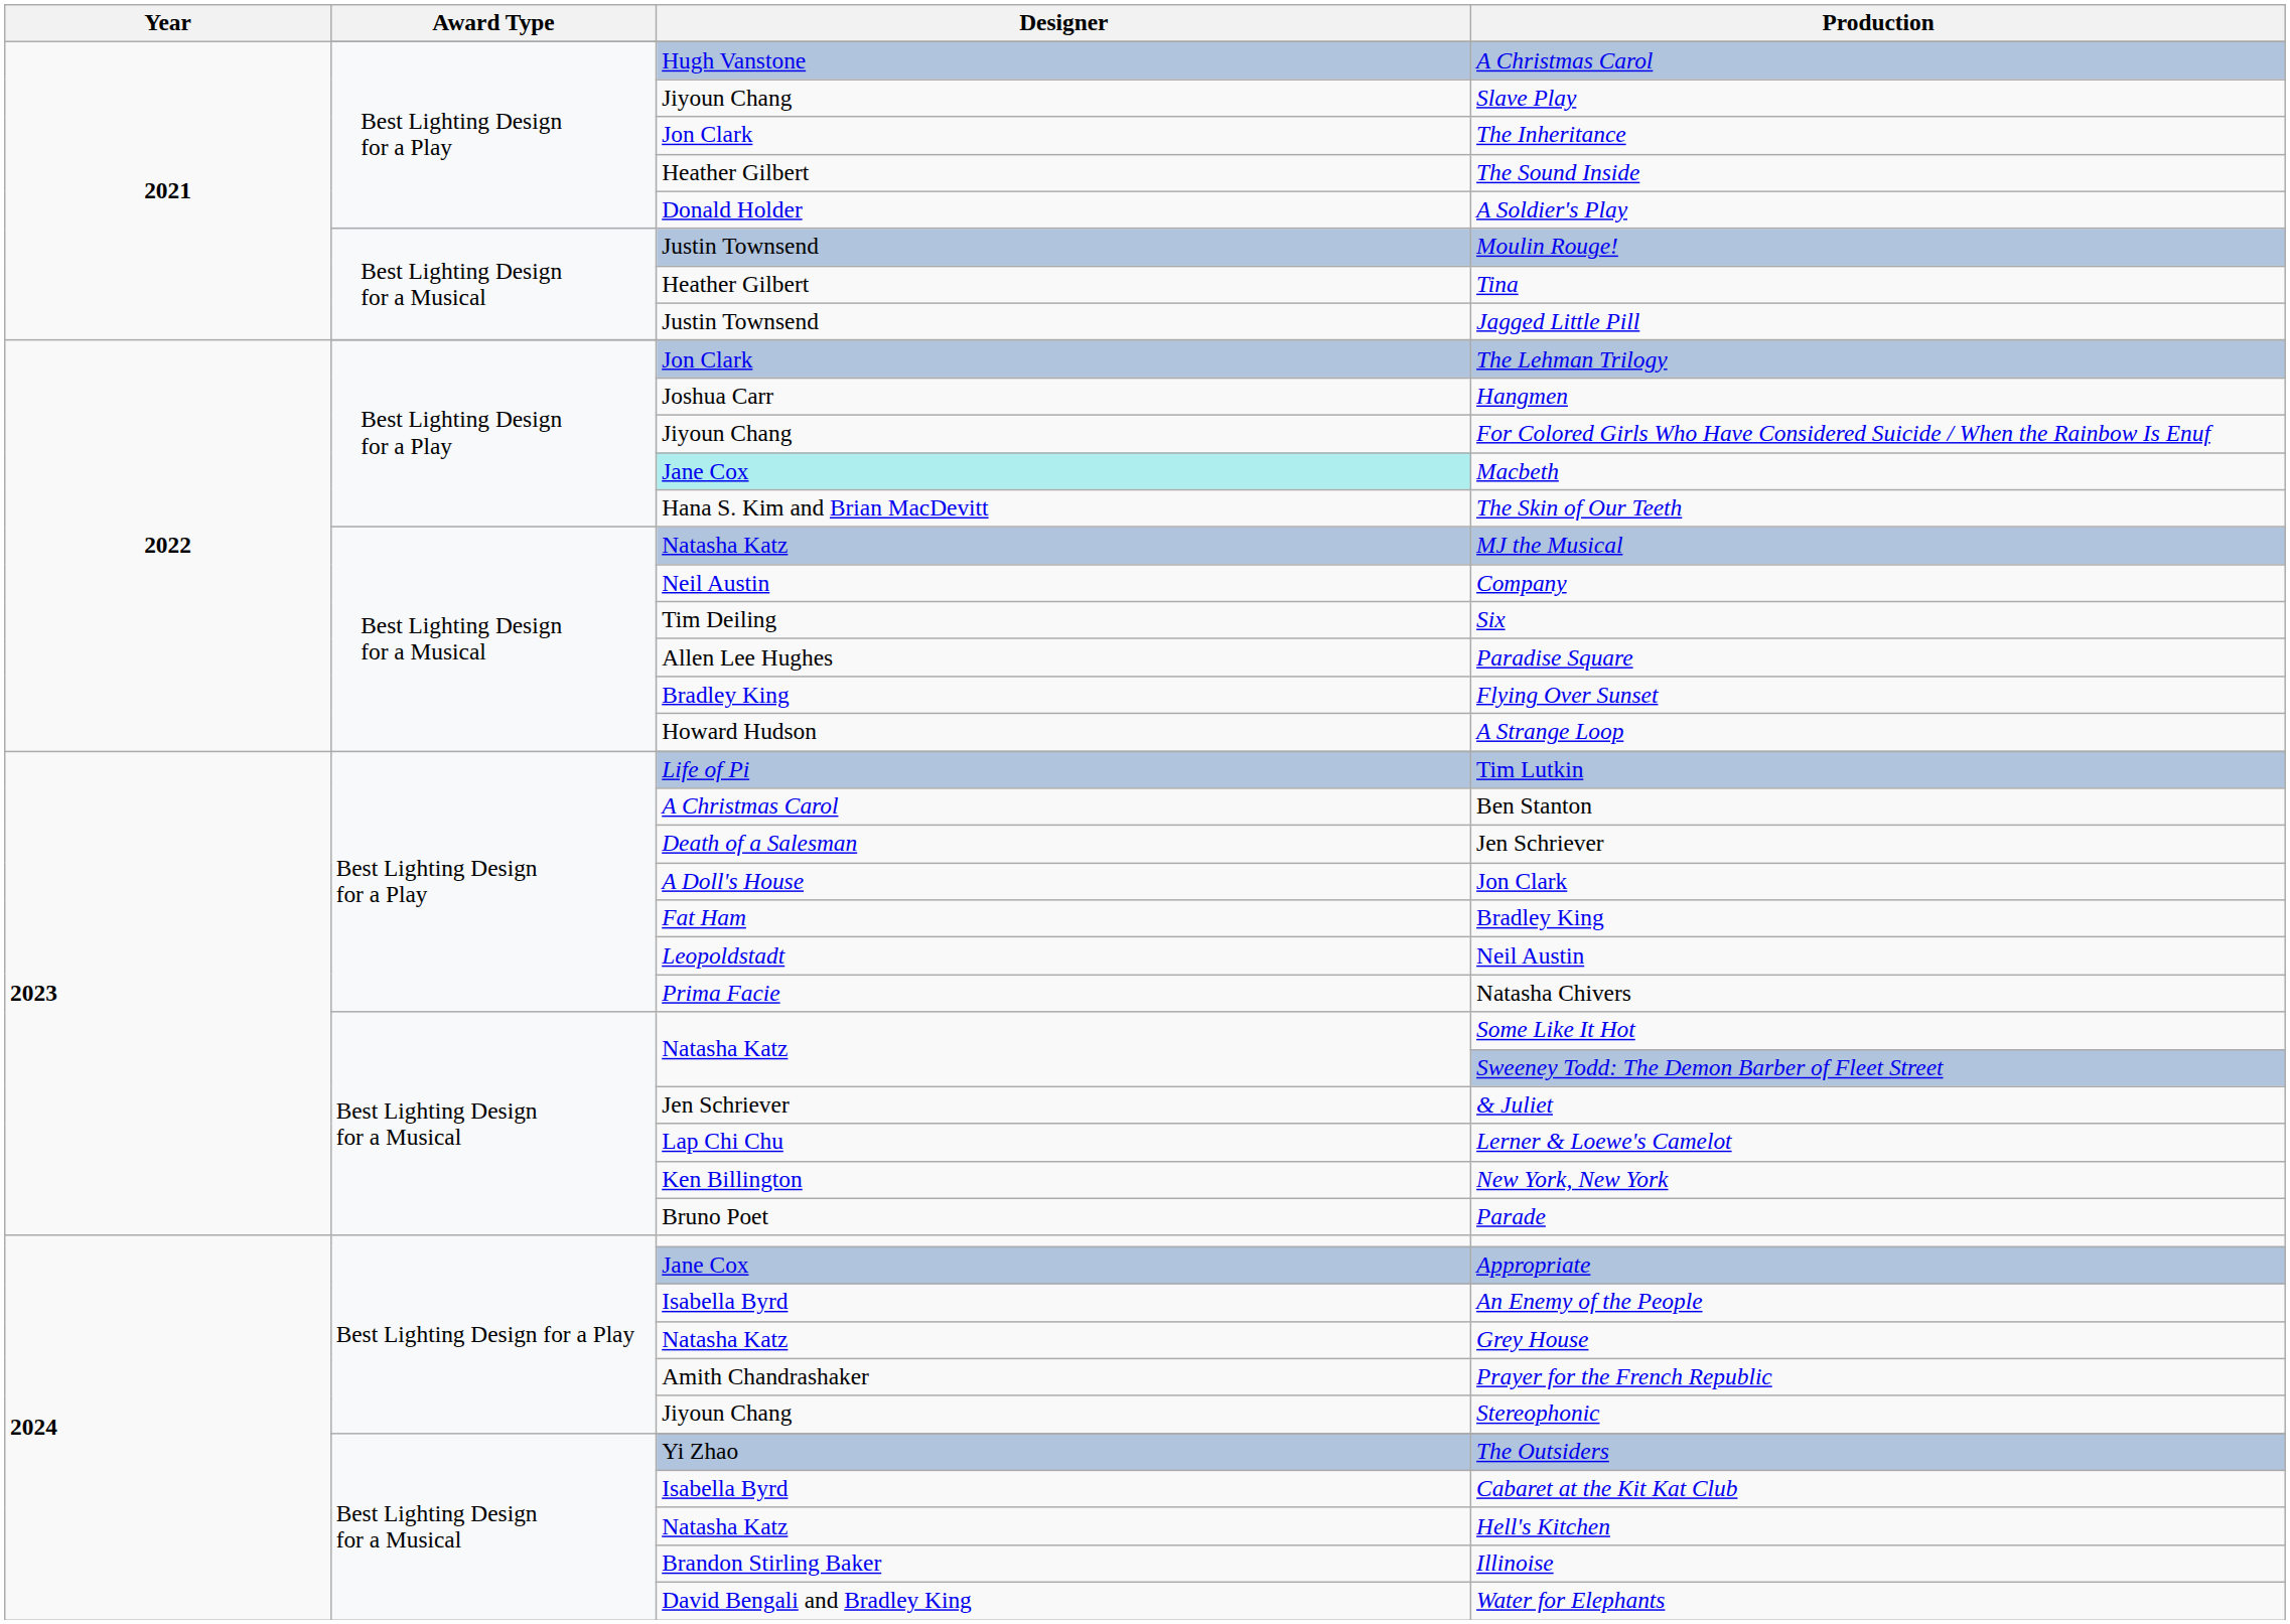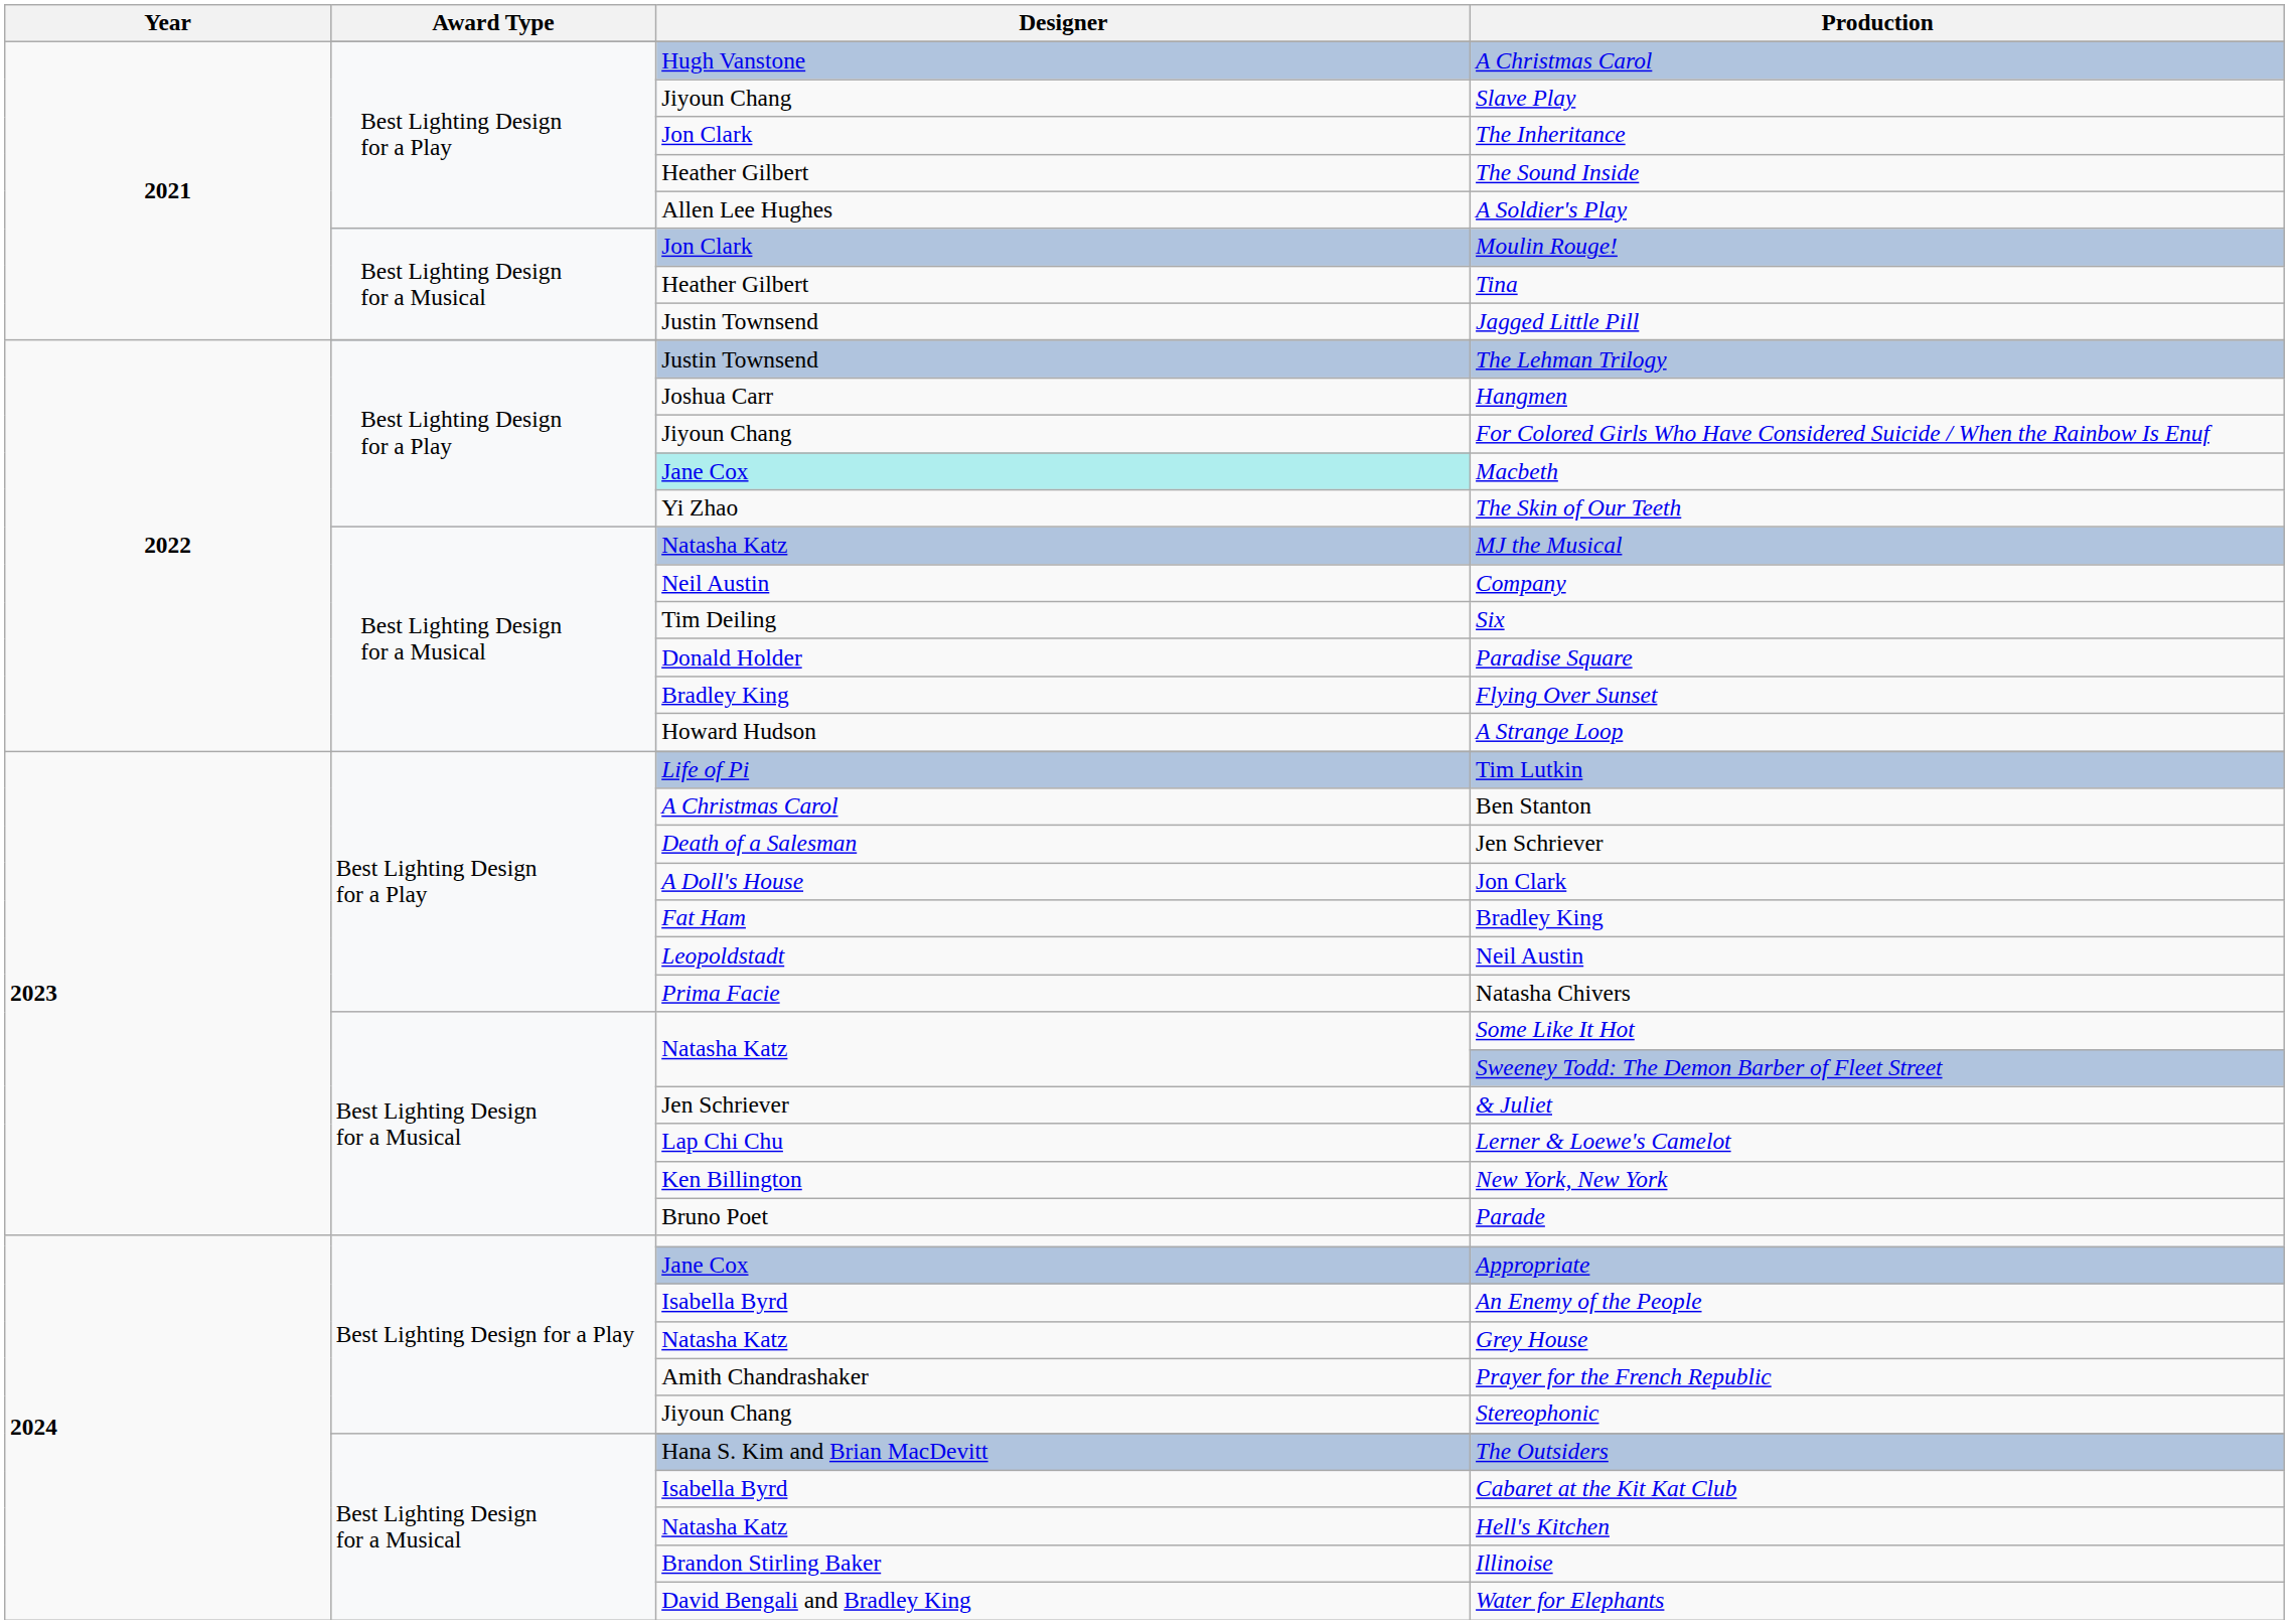A Soldier's Play | Designer: Donald Holder -> Allen Lee Hughes
Moulin Rouge! | Designer: Justin Townsend -> Jon Clark
The Lehman Trilogy | Designer: Jon Clark -> Justin Townsend
The Skin of Our Teeth | Designer: Hana S. Kim and Brian MacDevitt -> Yi Zhao
Paradise Square | Designer: Allen Lee Hughes -> Donald Holder
The Outsiders | Designer: Yi Zhao -> Hana S. Kim and Brian MacDevitt
